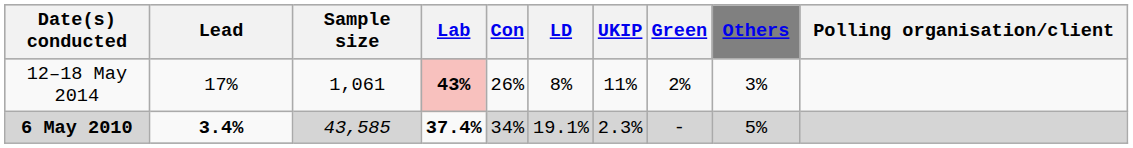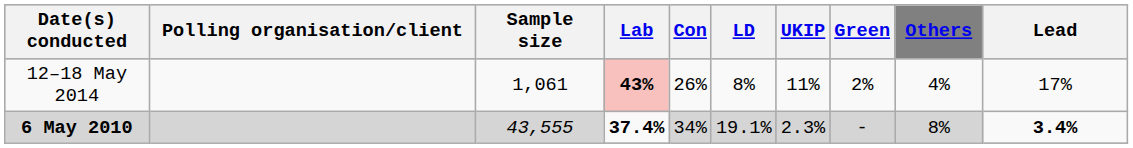columns swapped: Polling organisation/client <-> Lead
12–18 May 2014 | Others: 3% -> 4%
6 May 2010 | Sample size: 43,585 -> 43,555
6 May 2010 | Others: 5% -> 8%
